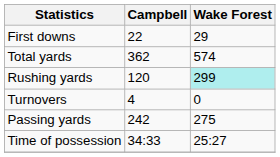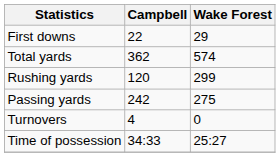Rushing yards | Wake Forest: paleturquoise background -> no background
rows swapped: Passing yards <-> Turnovers
